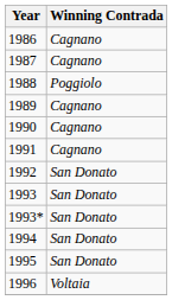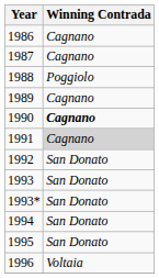1990 | Winning Contrada: normal -> bold
1991 | Winning Contrada: no background -> lightgrey background
